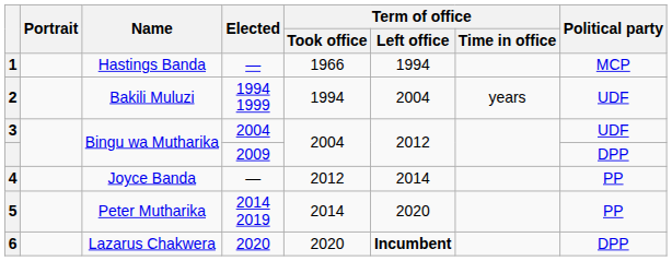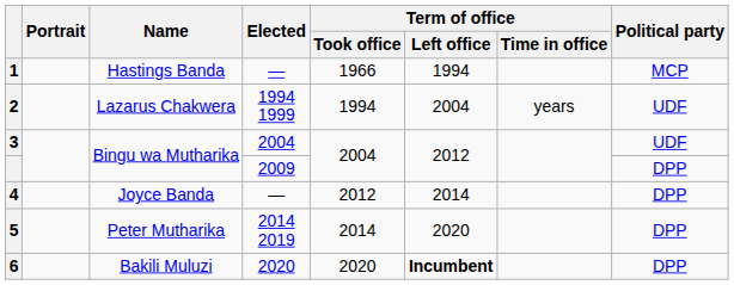2 | Name: Bakili Muluzi -> Lazarus Chakwera
4 | Political party: PP -> DPP
5 | Political party: PP -> DPP
6 | Name: Lazarus Chakwera -> Bakili Muluzi
